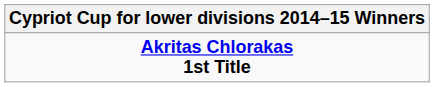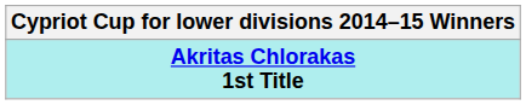row 2 | column 1: no background -> paleturquoise background
